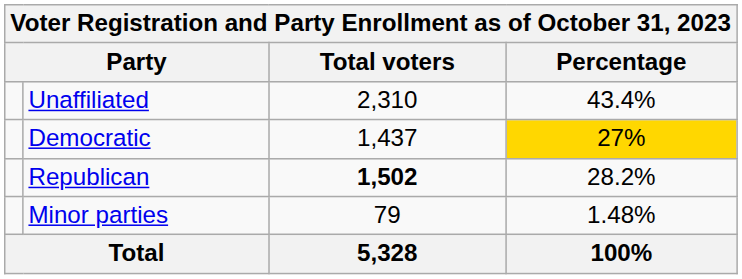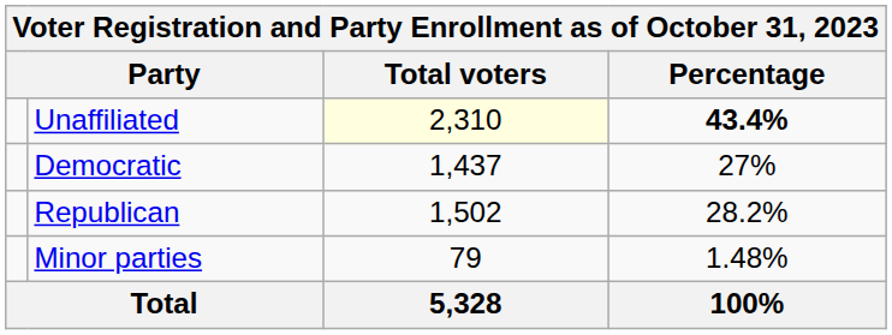Unaffiliated | Total voters: no background -> lightyellow background
Unaffiliated | Percentage: normal -> bold
Democratic | Percentage: gold background -> no background
Republican | Total voters: bold -> normal
